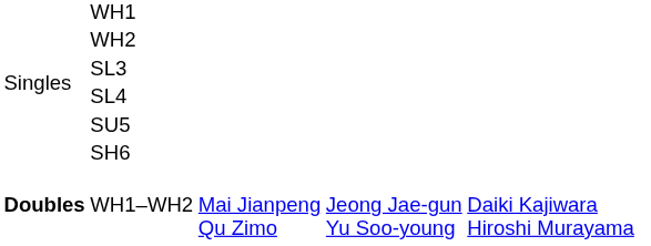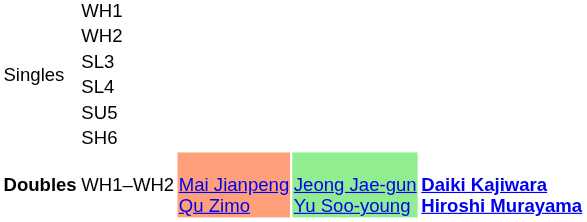WH1–WH2 | column 3: no background -> lightsalmon background
WH1–WH2 | column 4: no background -> lightgreen background
WH1–WH2 | column 5: normal -> bold
